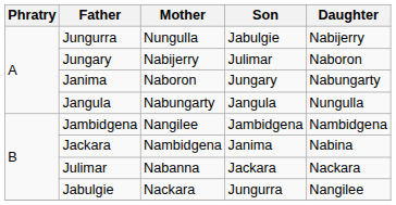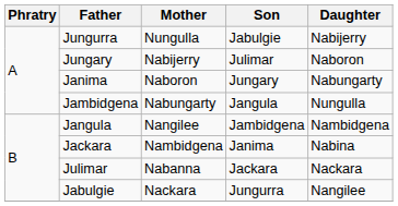row 5 | Father: Jangula -> Jambidgena
row 6 | Father: Jambidgena -> Jangula
